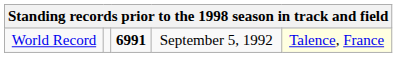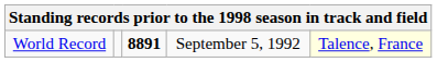World Record | column 3: 6991 -> 8891
